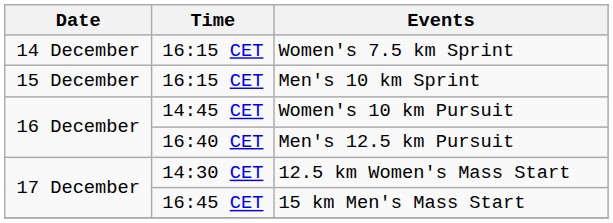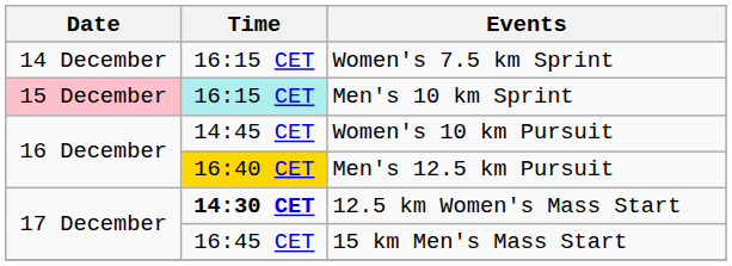Men's 10 km Sprint | Date: no background -> pink background
Men's 10 km Sprint | Time: no background -> paleturquoise background
Men's 12.5 km Pursuit | Time: no background -> gold background
12.5 km Women's Mass Start | Time: normal -> bold
